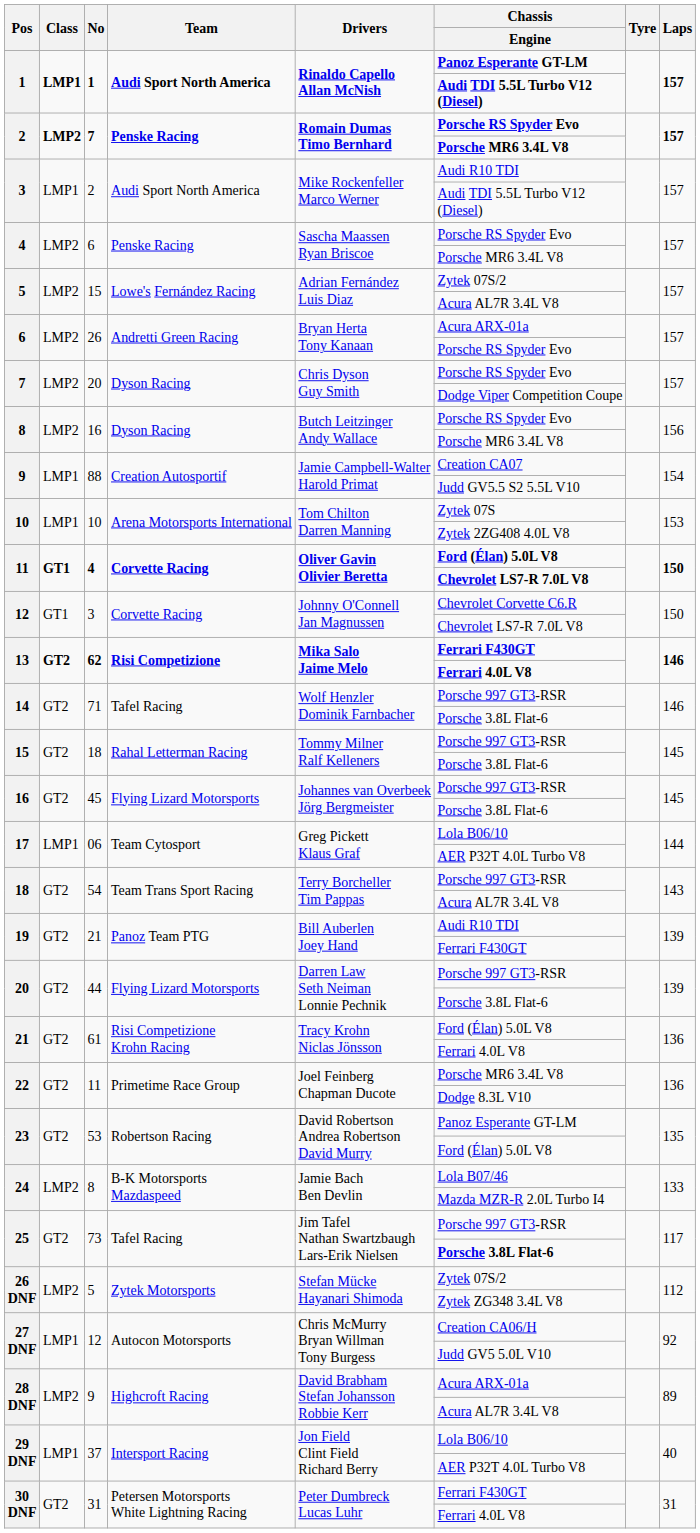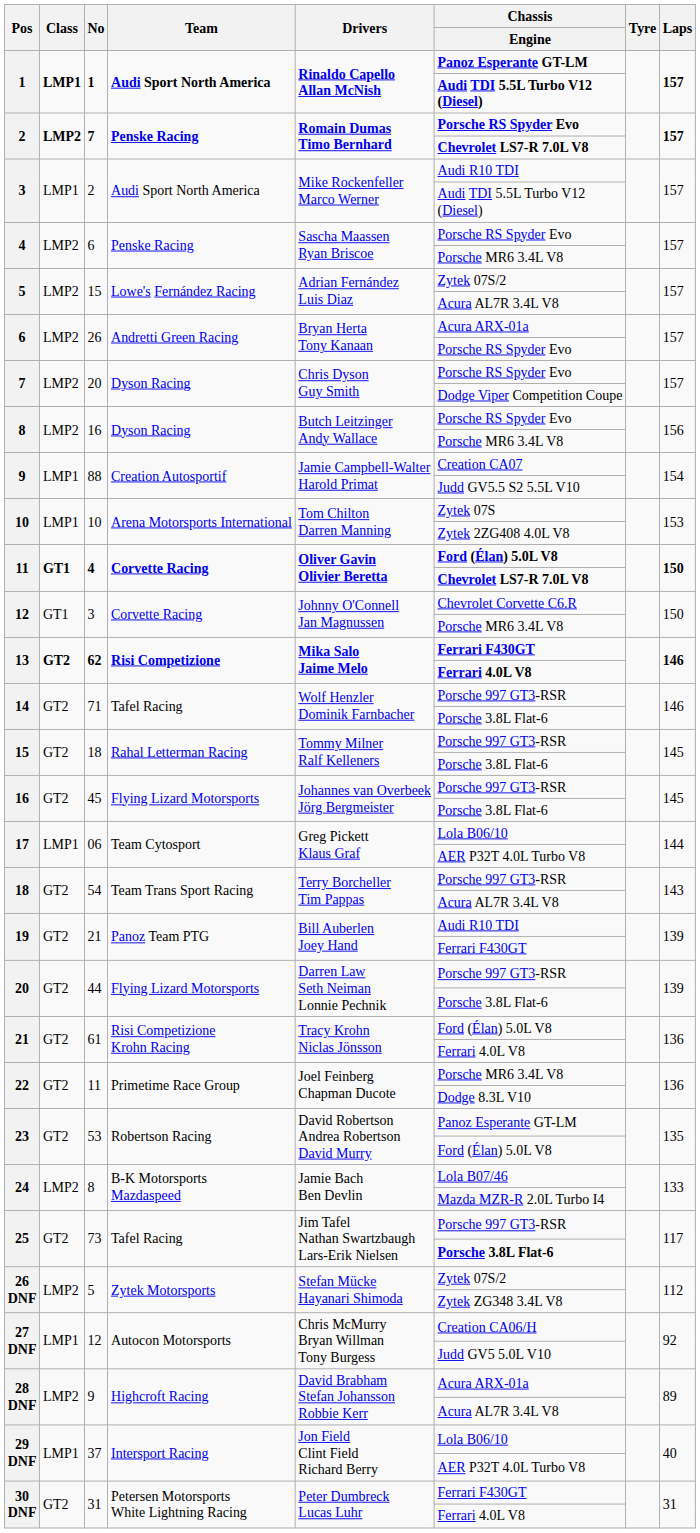row 6 | Chassis / Engine: Porsche MR6 3.4L V8 -> Chevrolet LS7-R 7.0L V8
row 26 | Chassis / Engine: Chevrolet LS7-R 7.0L V8 -> Porsche MR6 3.4L V8
